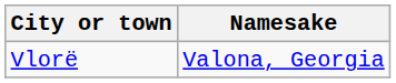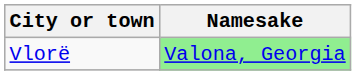Vlorë | Namesake: no background -> lightgreen background
